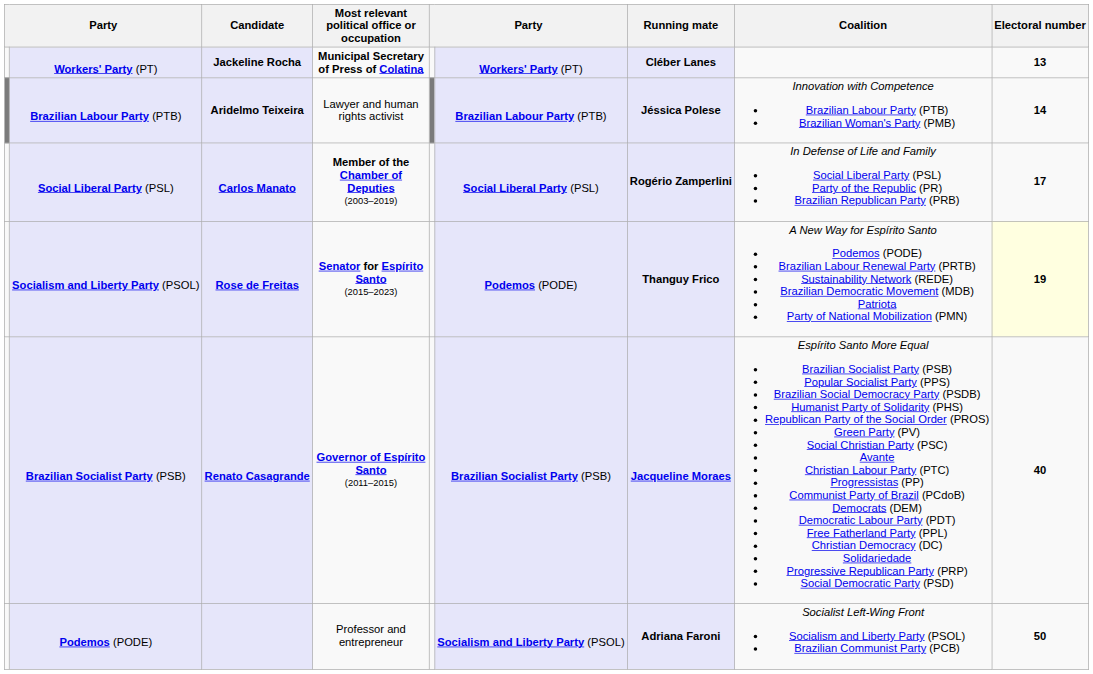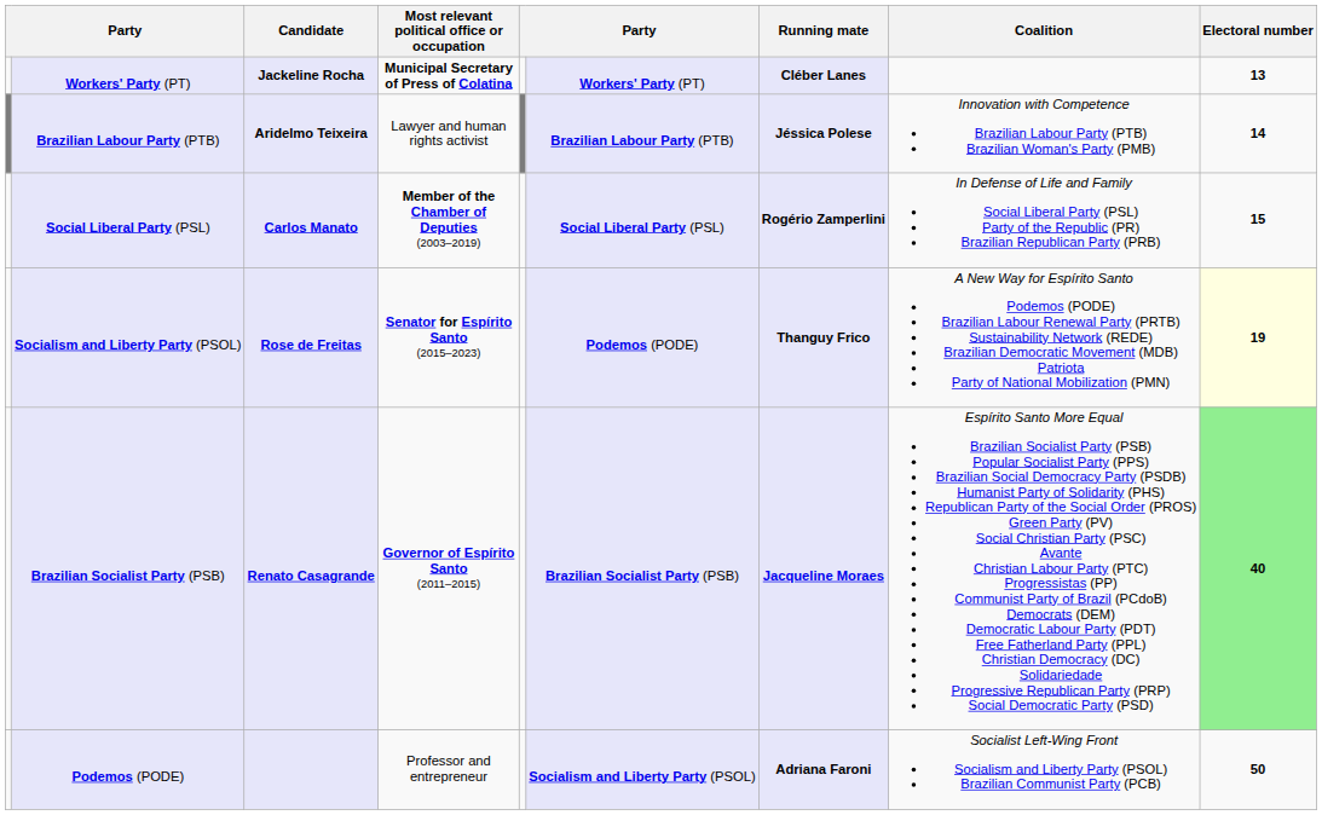row 4 | Electoral number: 17 -> 15
row 6 | Electoral number: no background -> lightgreen background
